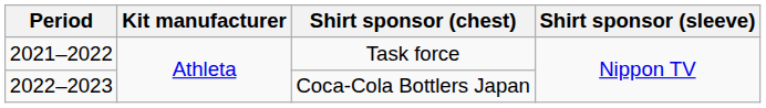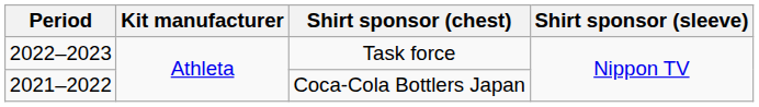Task force | Period: 2021–2022 -> 2022–2023
Coca-Cola Bottlers Japan | Period: 2022–2023 -> 2021–2022
